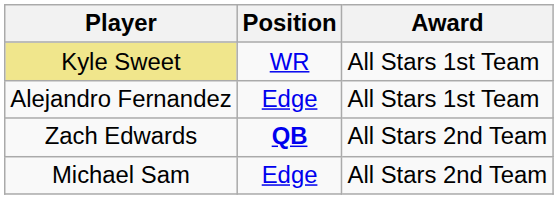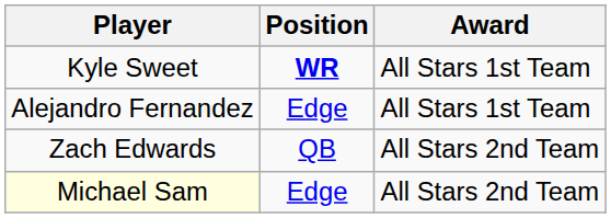row 2 | Player: khaki background -> no background
row 2 | Position: normal -> bold
row 4 | Position: bold -> normal
row 5 | Player: no background -> lightyellow background
